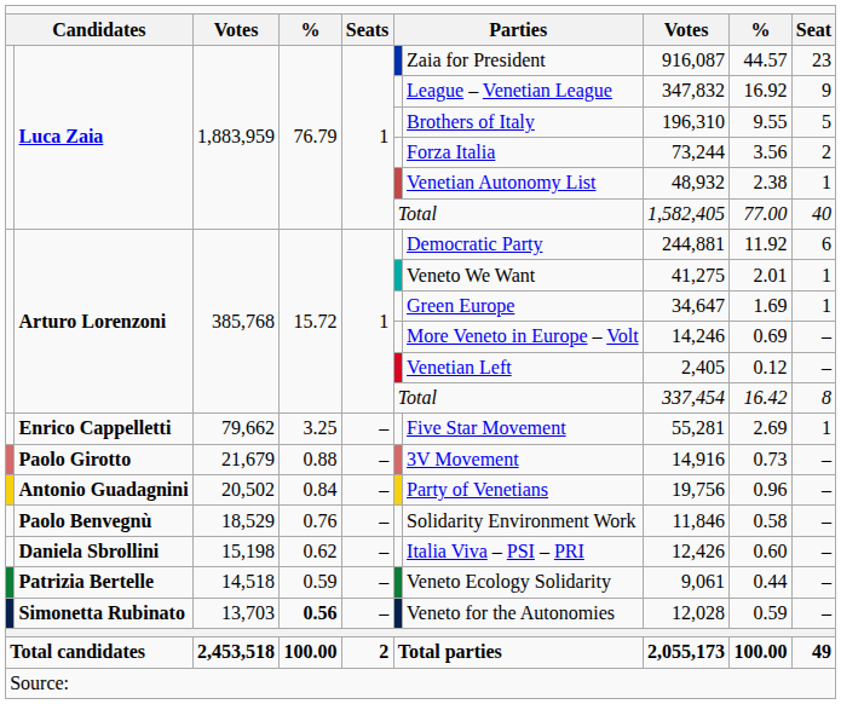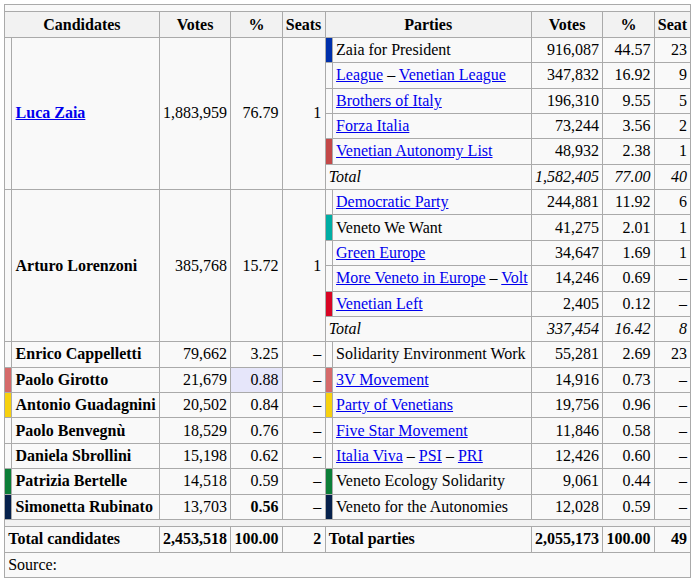Enrico Cappelletti | column 7: Five Star Movement -> Solidarity Environment Work
Enrico Cappelletti | column 10: 1 -> 23
Paolo Girotto | column 4: no background -> lavender background
Paolo Benvegnù | column 7: Solidarity Environment Work -> Five Star Movement
